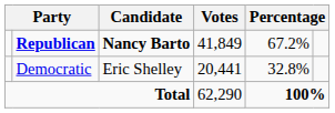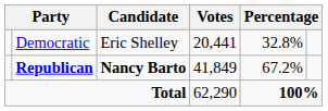rows swapped: Republican <-> Democratic
